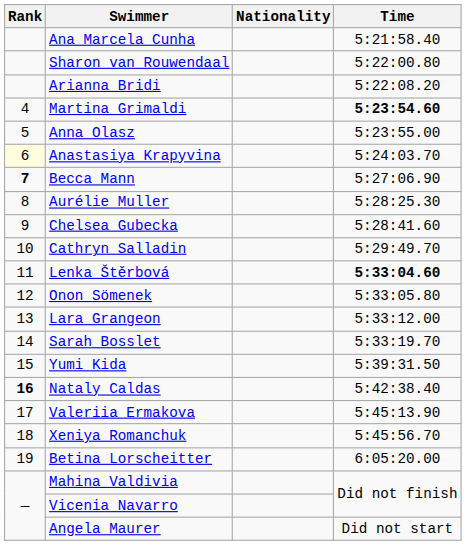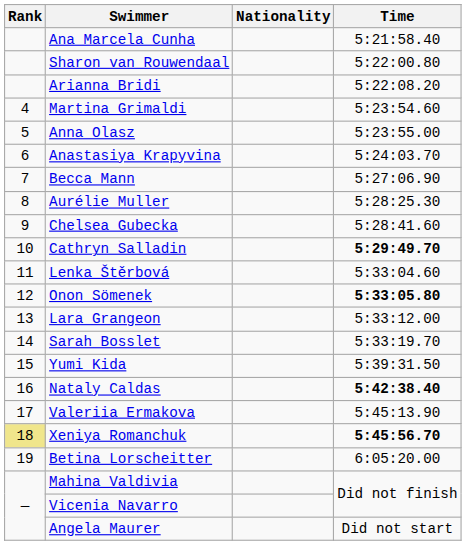Martina Grimaldi | Time: bold -> normal
Anastasiya Krapyvina | Rank: lightyellow background -> no background
Becca Mann | Rank: bold -> normal
Cathryn Salladin | Time: normal -> bold
Lenka Štěrbová | Time: bold -> normal
Onon Sömenek | Time: normal -> bold
Nataly Caldas | Rank: bold -> normal
Nataly Caldas | Time: normal -> bold
Xeniya Romanchuk | Rank: no background -> khaki background
Xeniya Romanchuk | Time: normal -> bold
